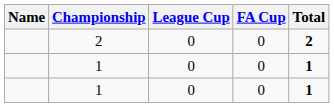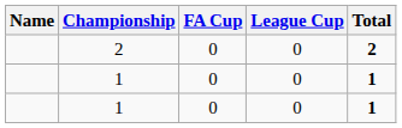columns swapped: League Cup <-> FA Cup
